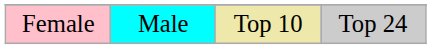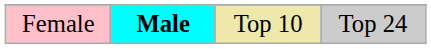Female | column 2: normal -> bold
